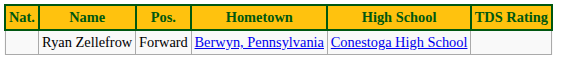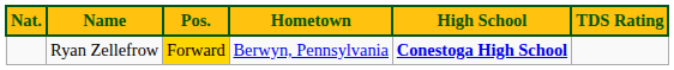Ryan Zellefrow | Pos.: no background -> gold background
Ryan Zellefrow | High School: normal -> bold
